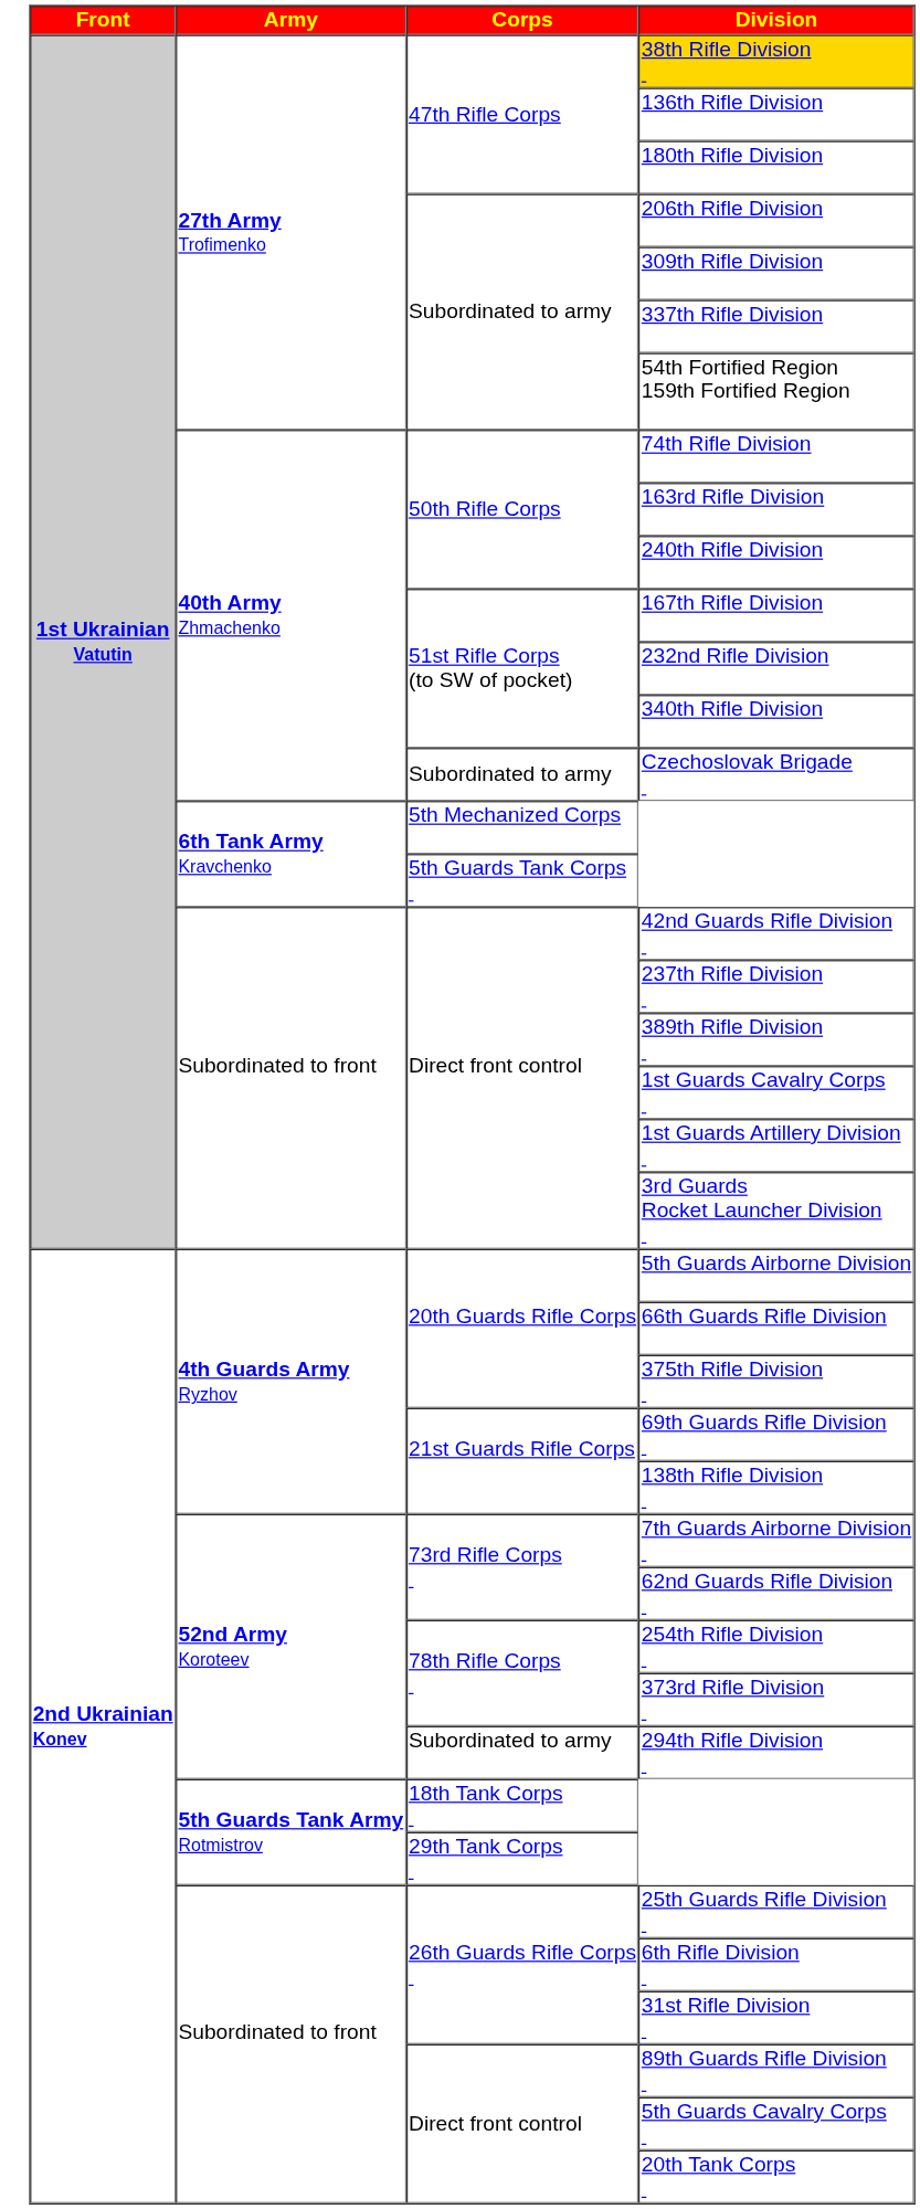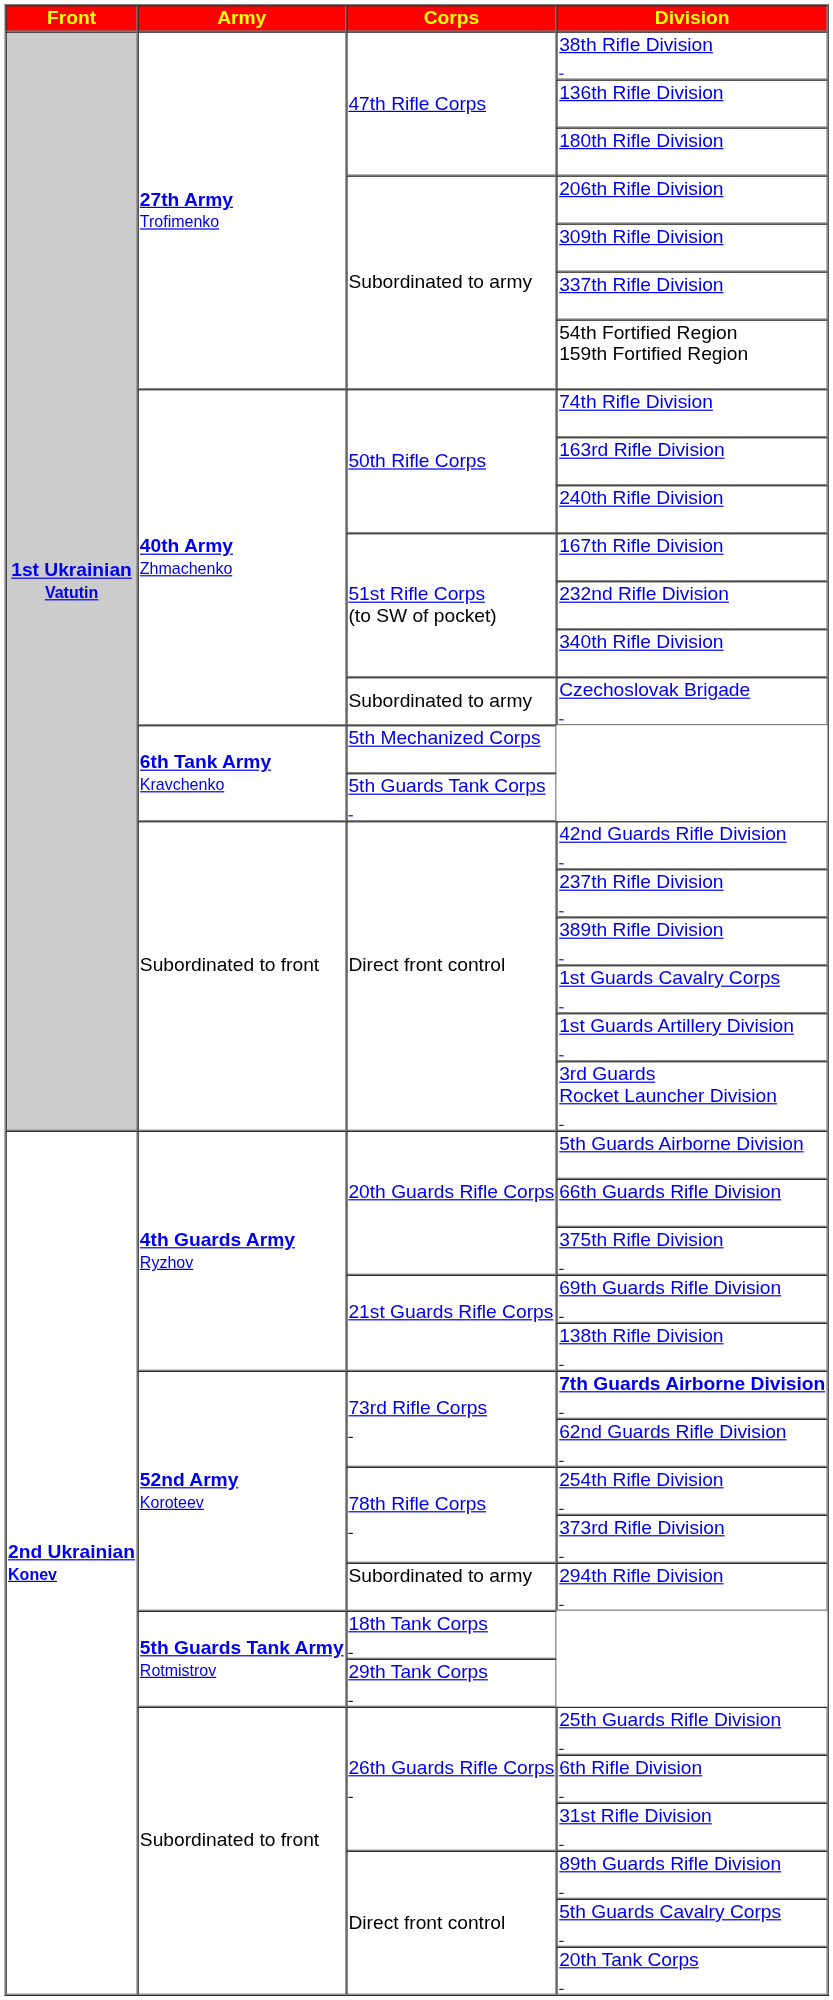38th Rifle Division | Division: gold background -> no background
7th Guards Airborne Division | Division: normal -> bold
